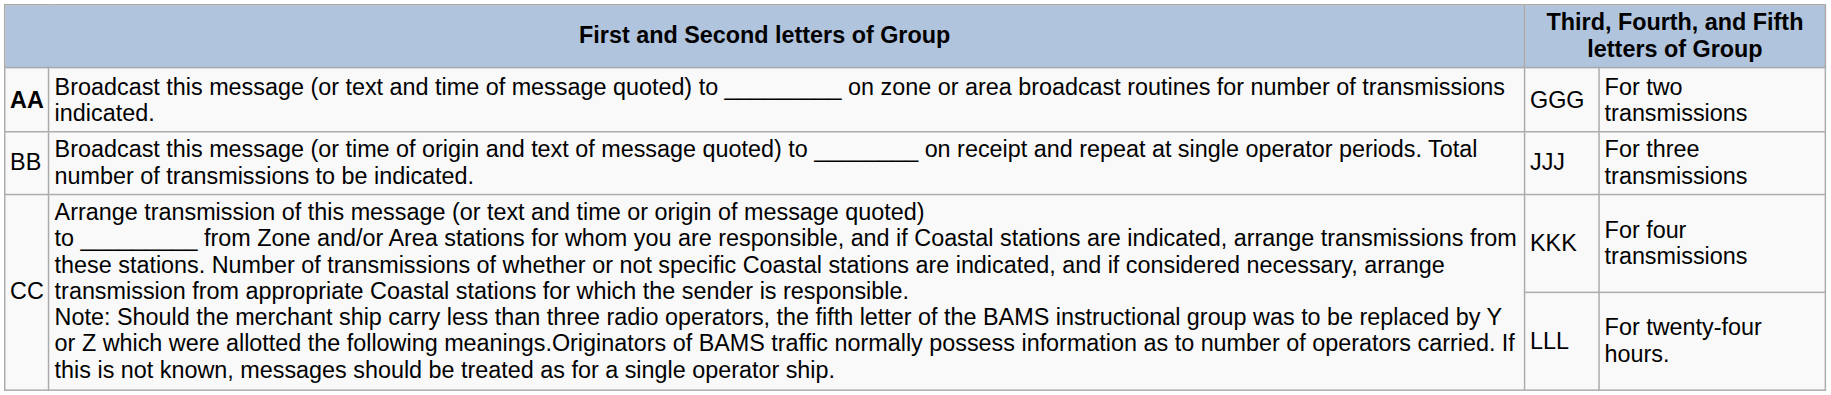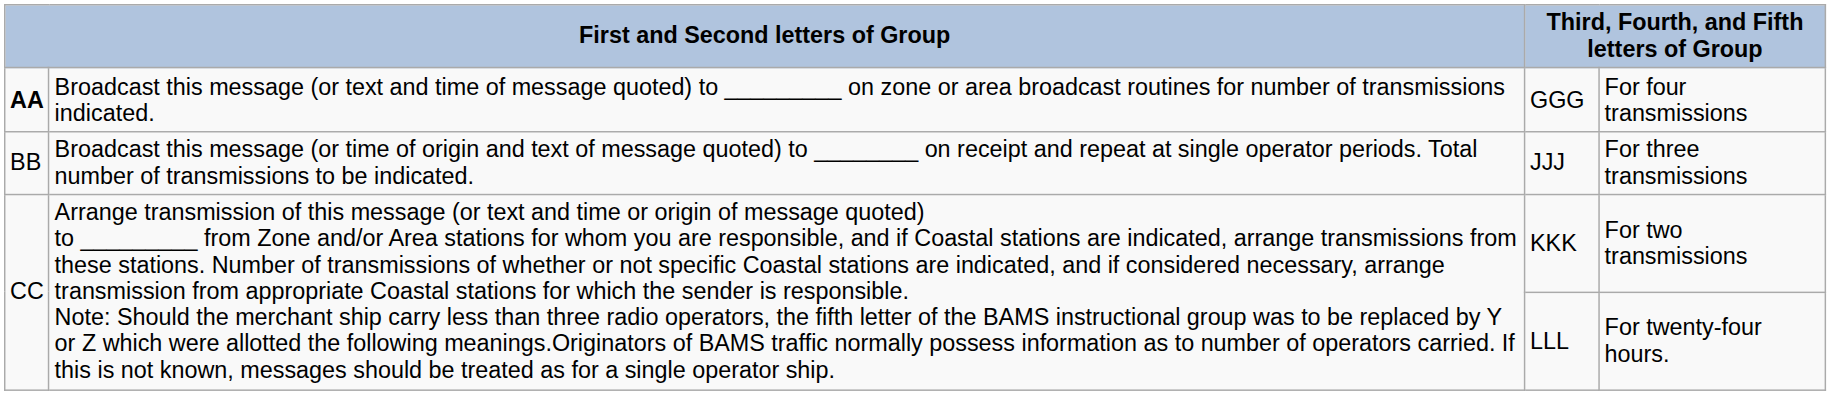GGG | column 4: For two transmissions -> For four transmissions
KKK | column 4: For four transmissions -> For two transmissions
